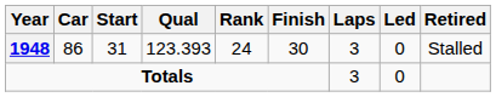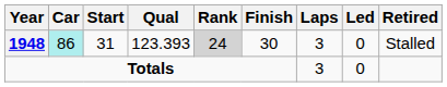1948 | Car: no background -> paleturquoise background
1948 | Rank: no background -> lightgrey background
